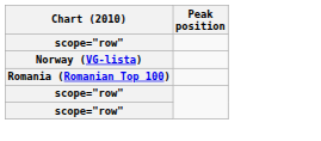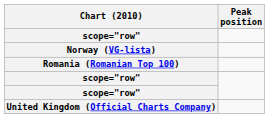+ row: United Kingdom (Official Charts Company)
